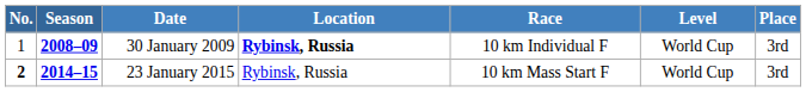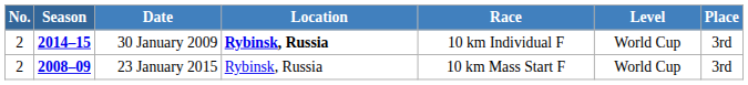30 January 2009 | No.: 1 -> 2
30 January 2009 | Season: 2008–09 -> 2014–15
23 January 2015 | No.: bold -> normal
23 January 2015 | Season: 2014–15 -> 2008–09
